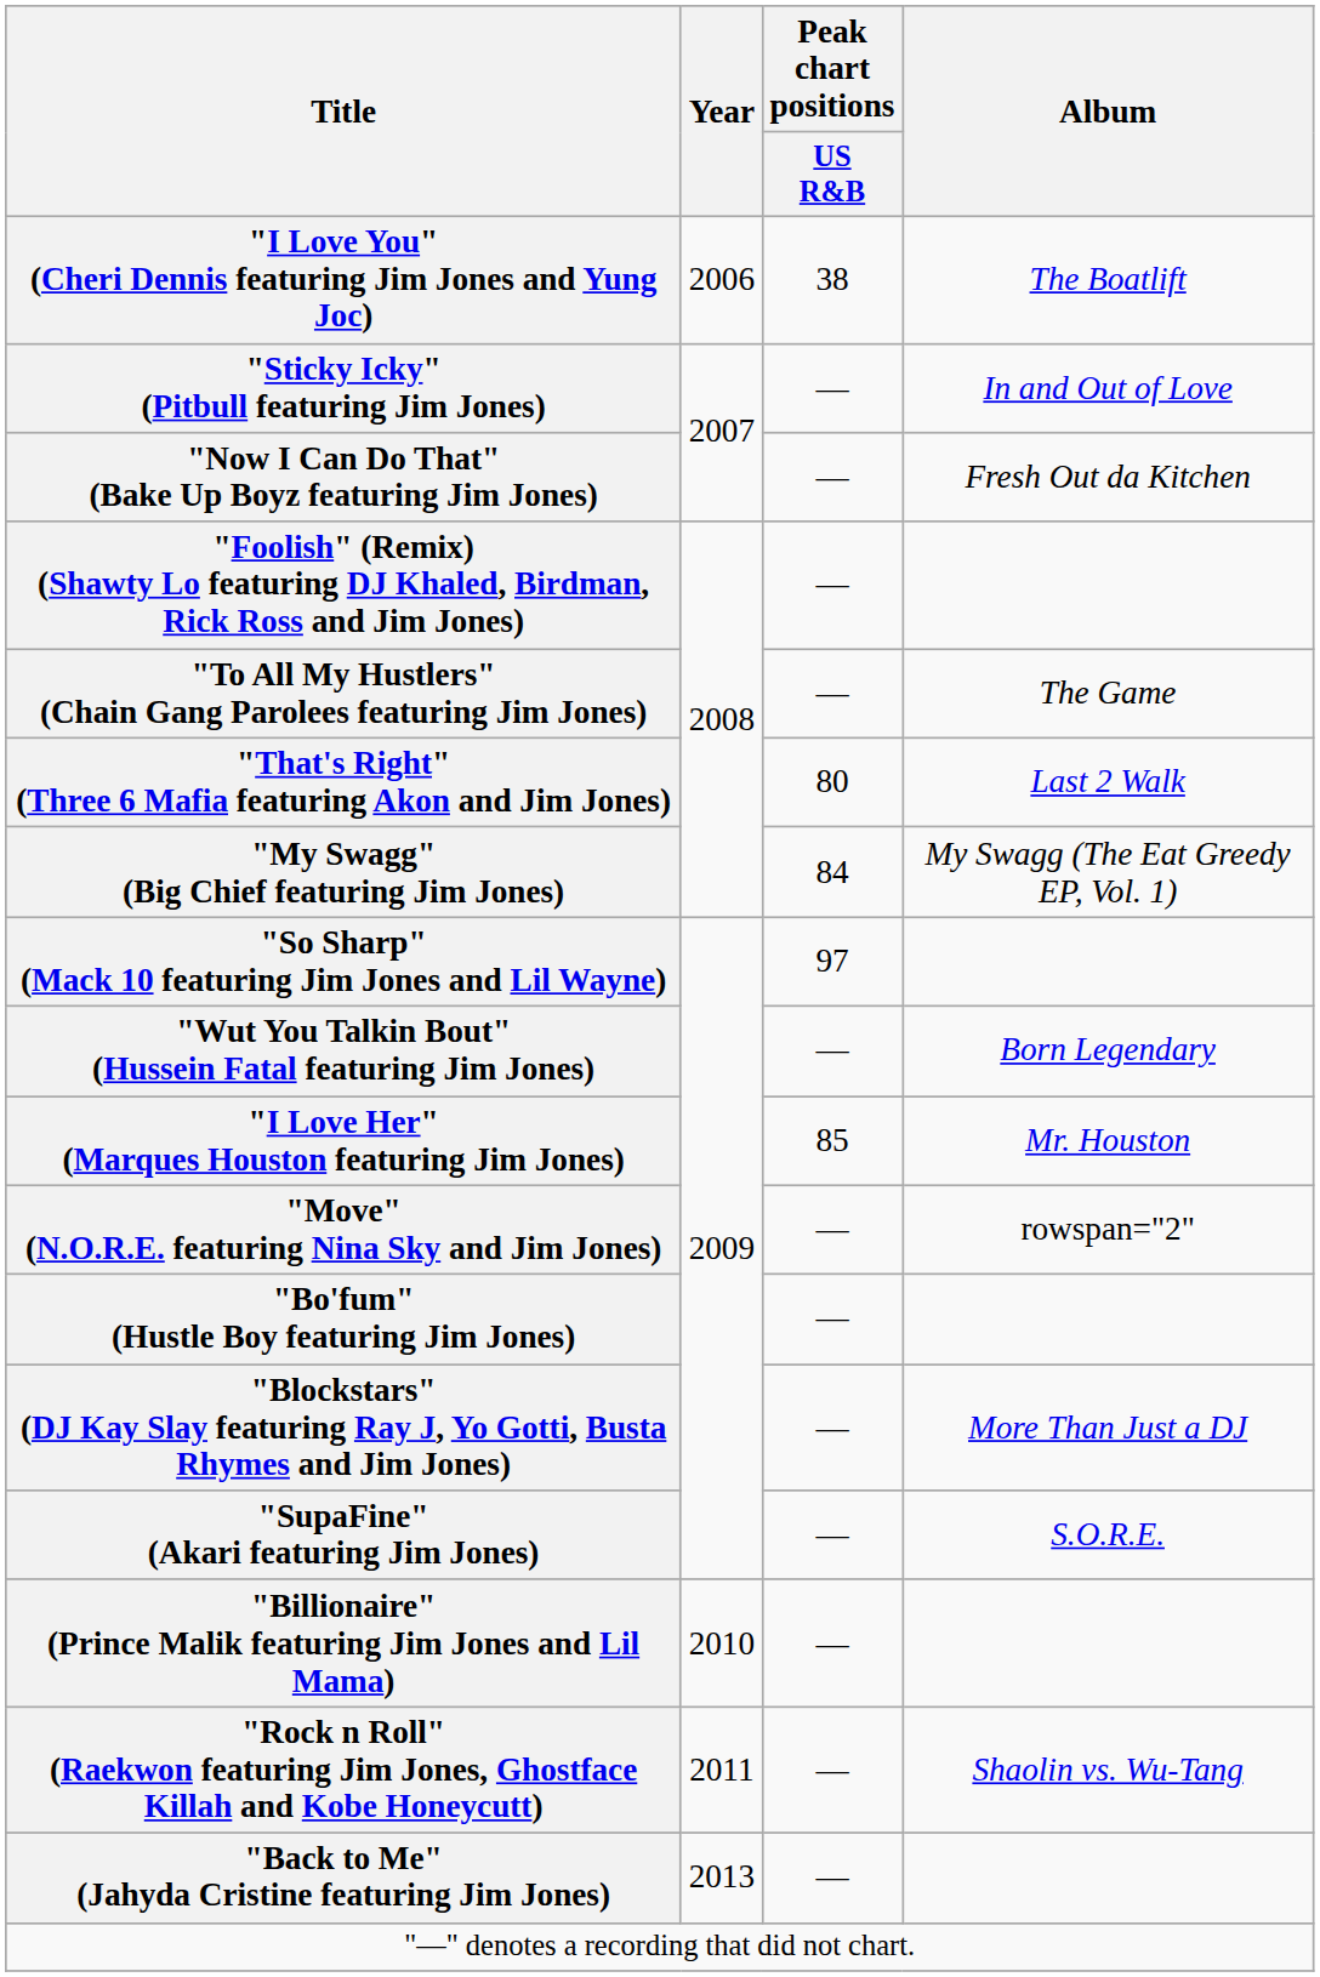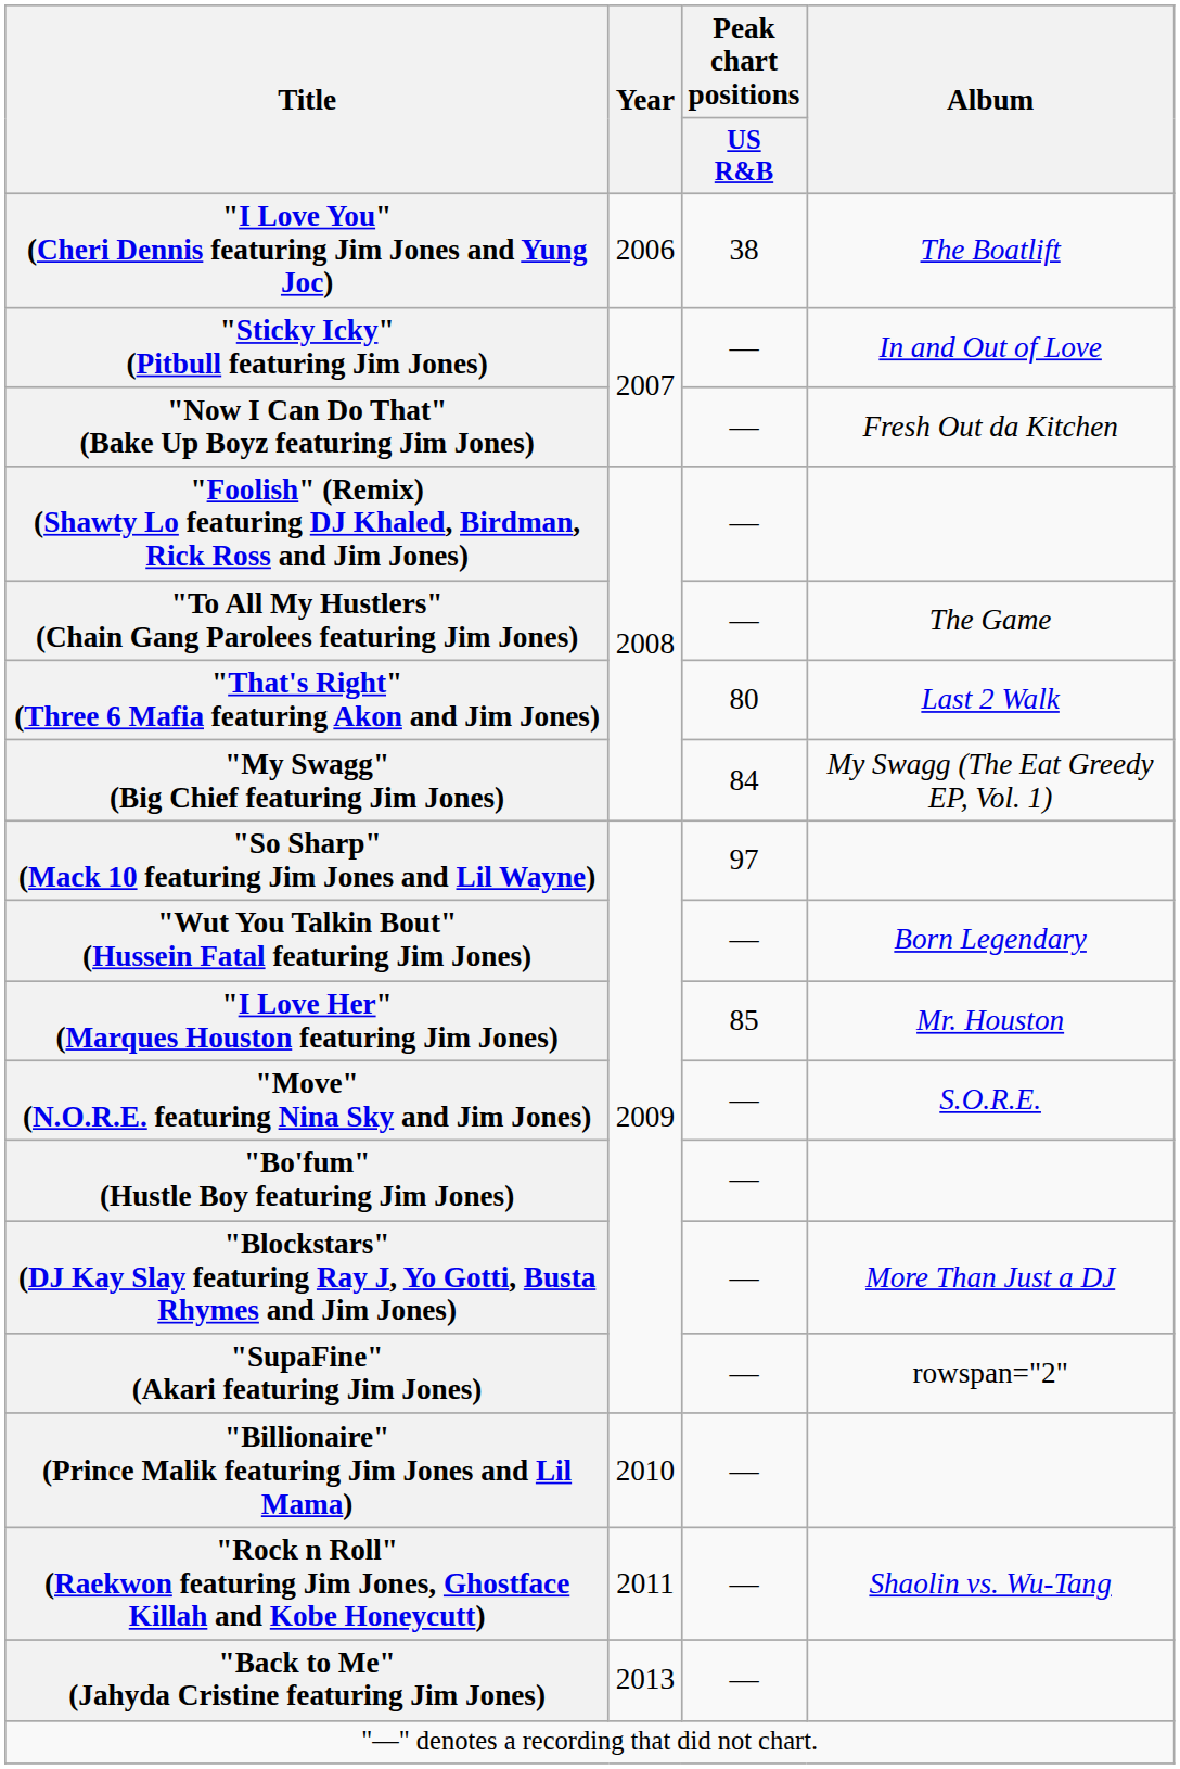"Move" (N.O.R.E. featuring Nina Sky and Jim Jones) | Album: rowspan="2" -> S.O.R.E.
"SupaFine" (Akari featuring Jim Jones) | Album: S.O.R.E. -> rowspan="2"
